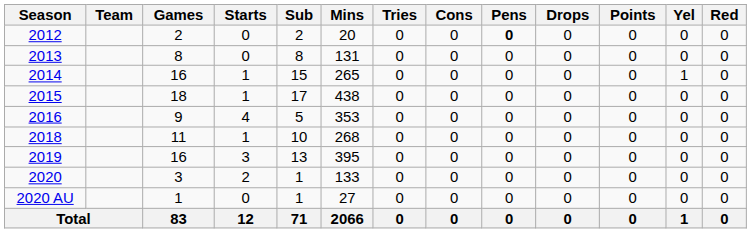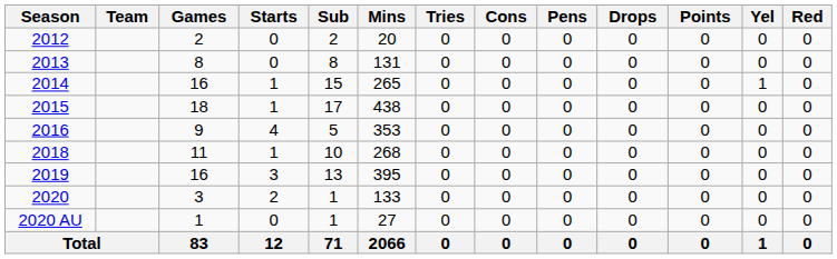2012 | Pens: bold -> normal
